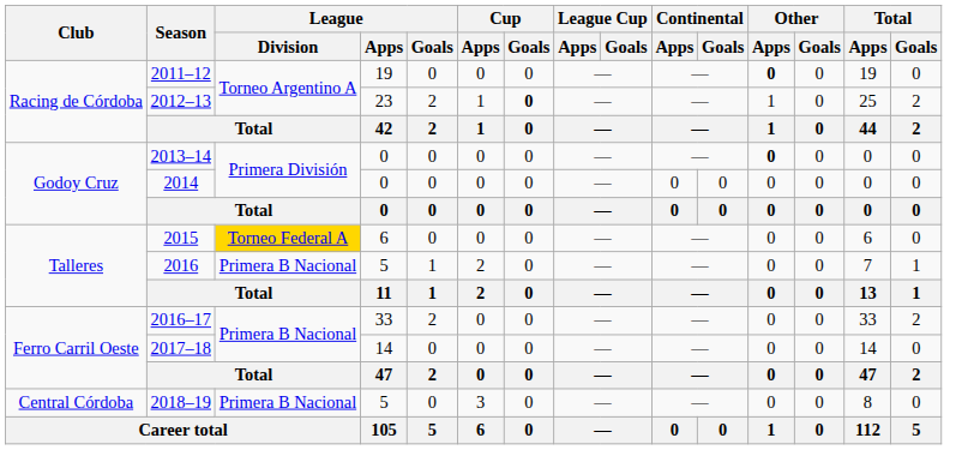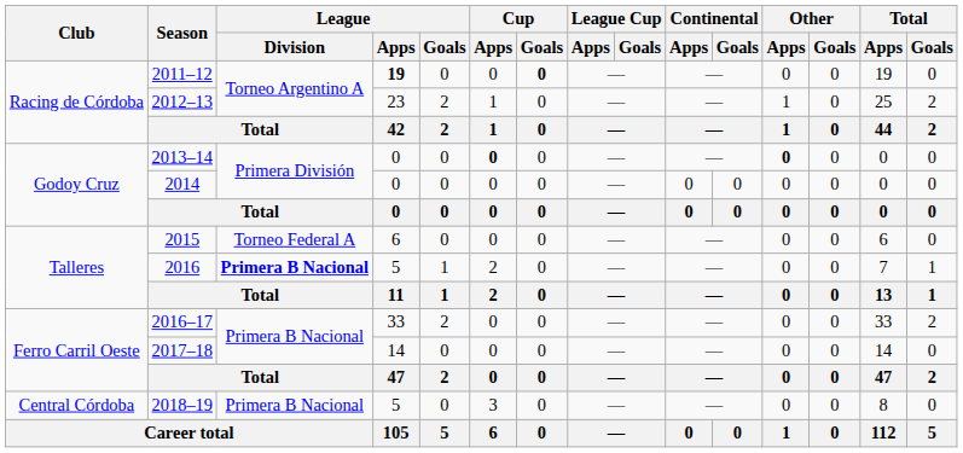2011–12 | League / Apps: normal -> bold
2011–12 | Cup / Goals: normal -> bold
2011–12 | Other / Apps: bold -> normal
2012–13 | Cup / Goals: bold -> normal
2013–14 | Cup / Apps: normal -> bold
2015 | League / Division: gold background -> no background
2016 | League / Division: normal -> bold
